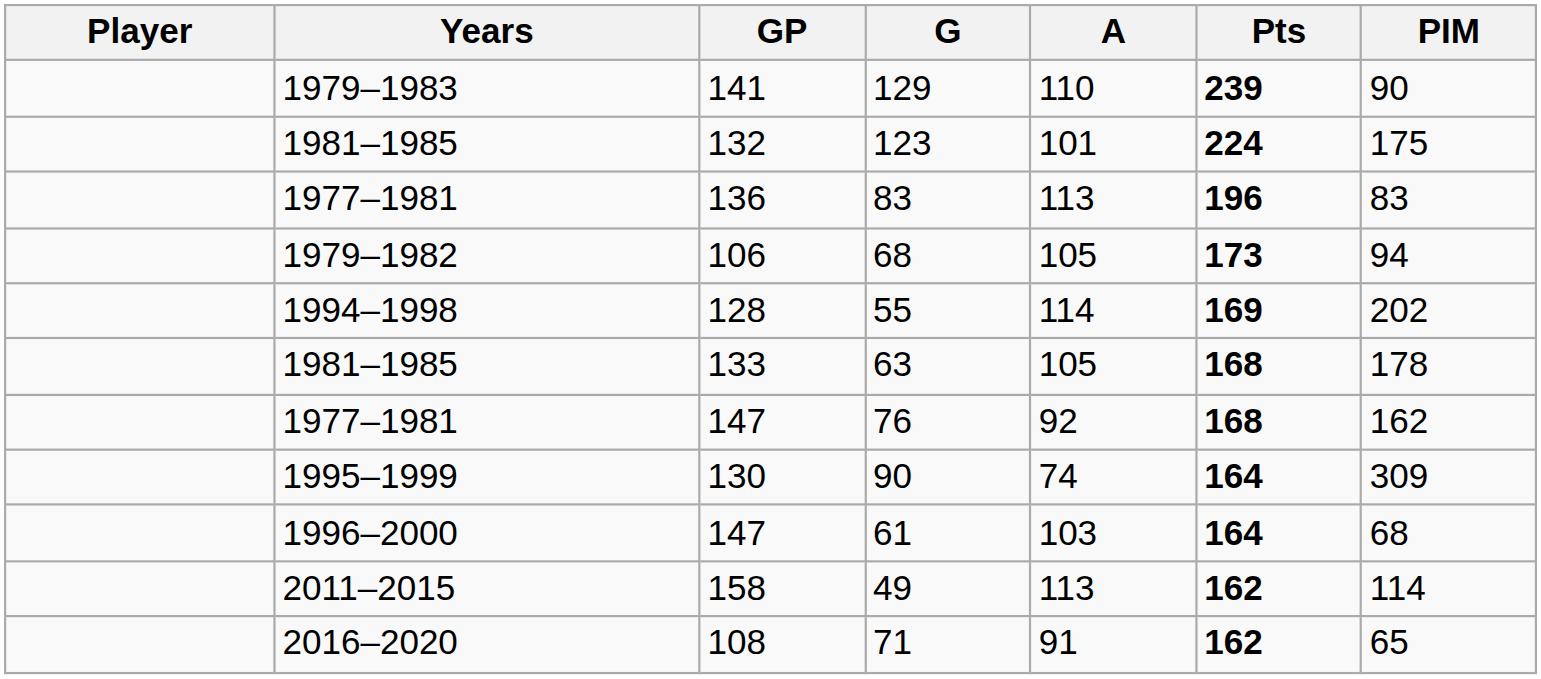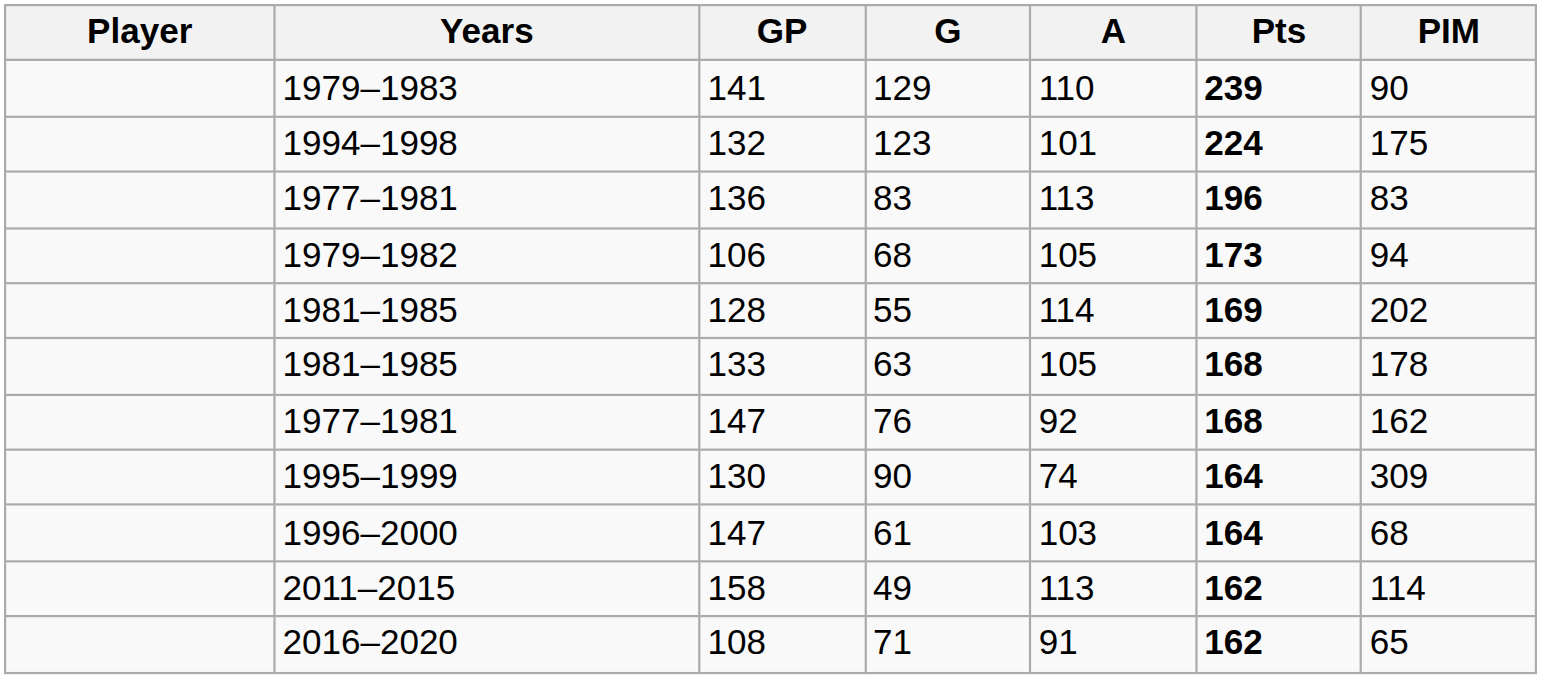123 | Years: 1981–1985 -> 1994–1998
55 | Years: 1994–1998 -> 1981–1985
